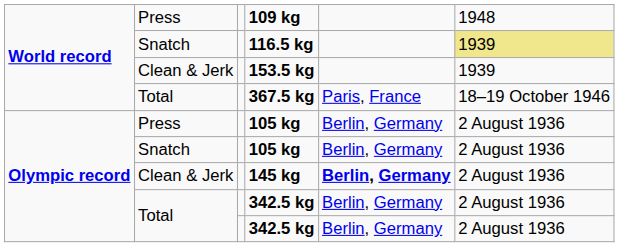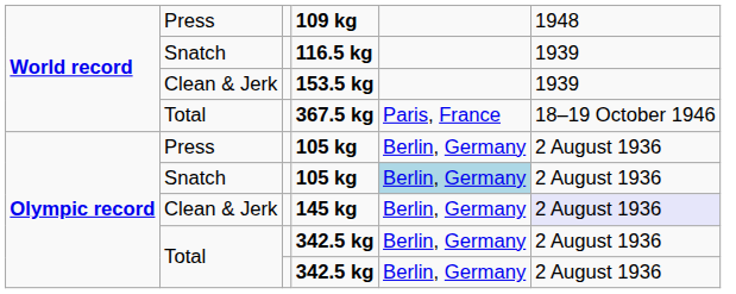116.5 kg | column 6: khaki background -> no background
Snatch / 105 kg | column 5: no background -> lightblue background
145 kg | column 5: bold -> normal
145 kg | column 6: no background -> lavender background
